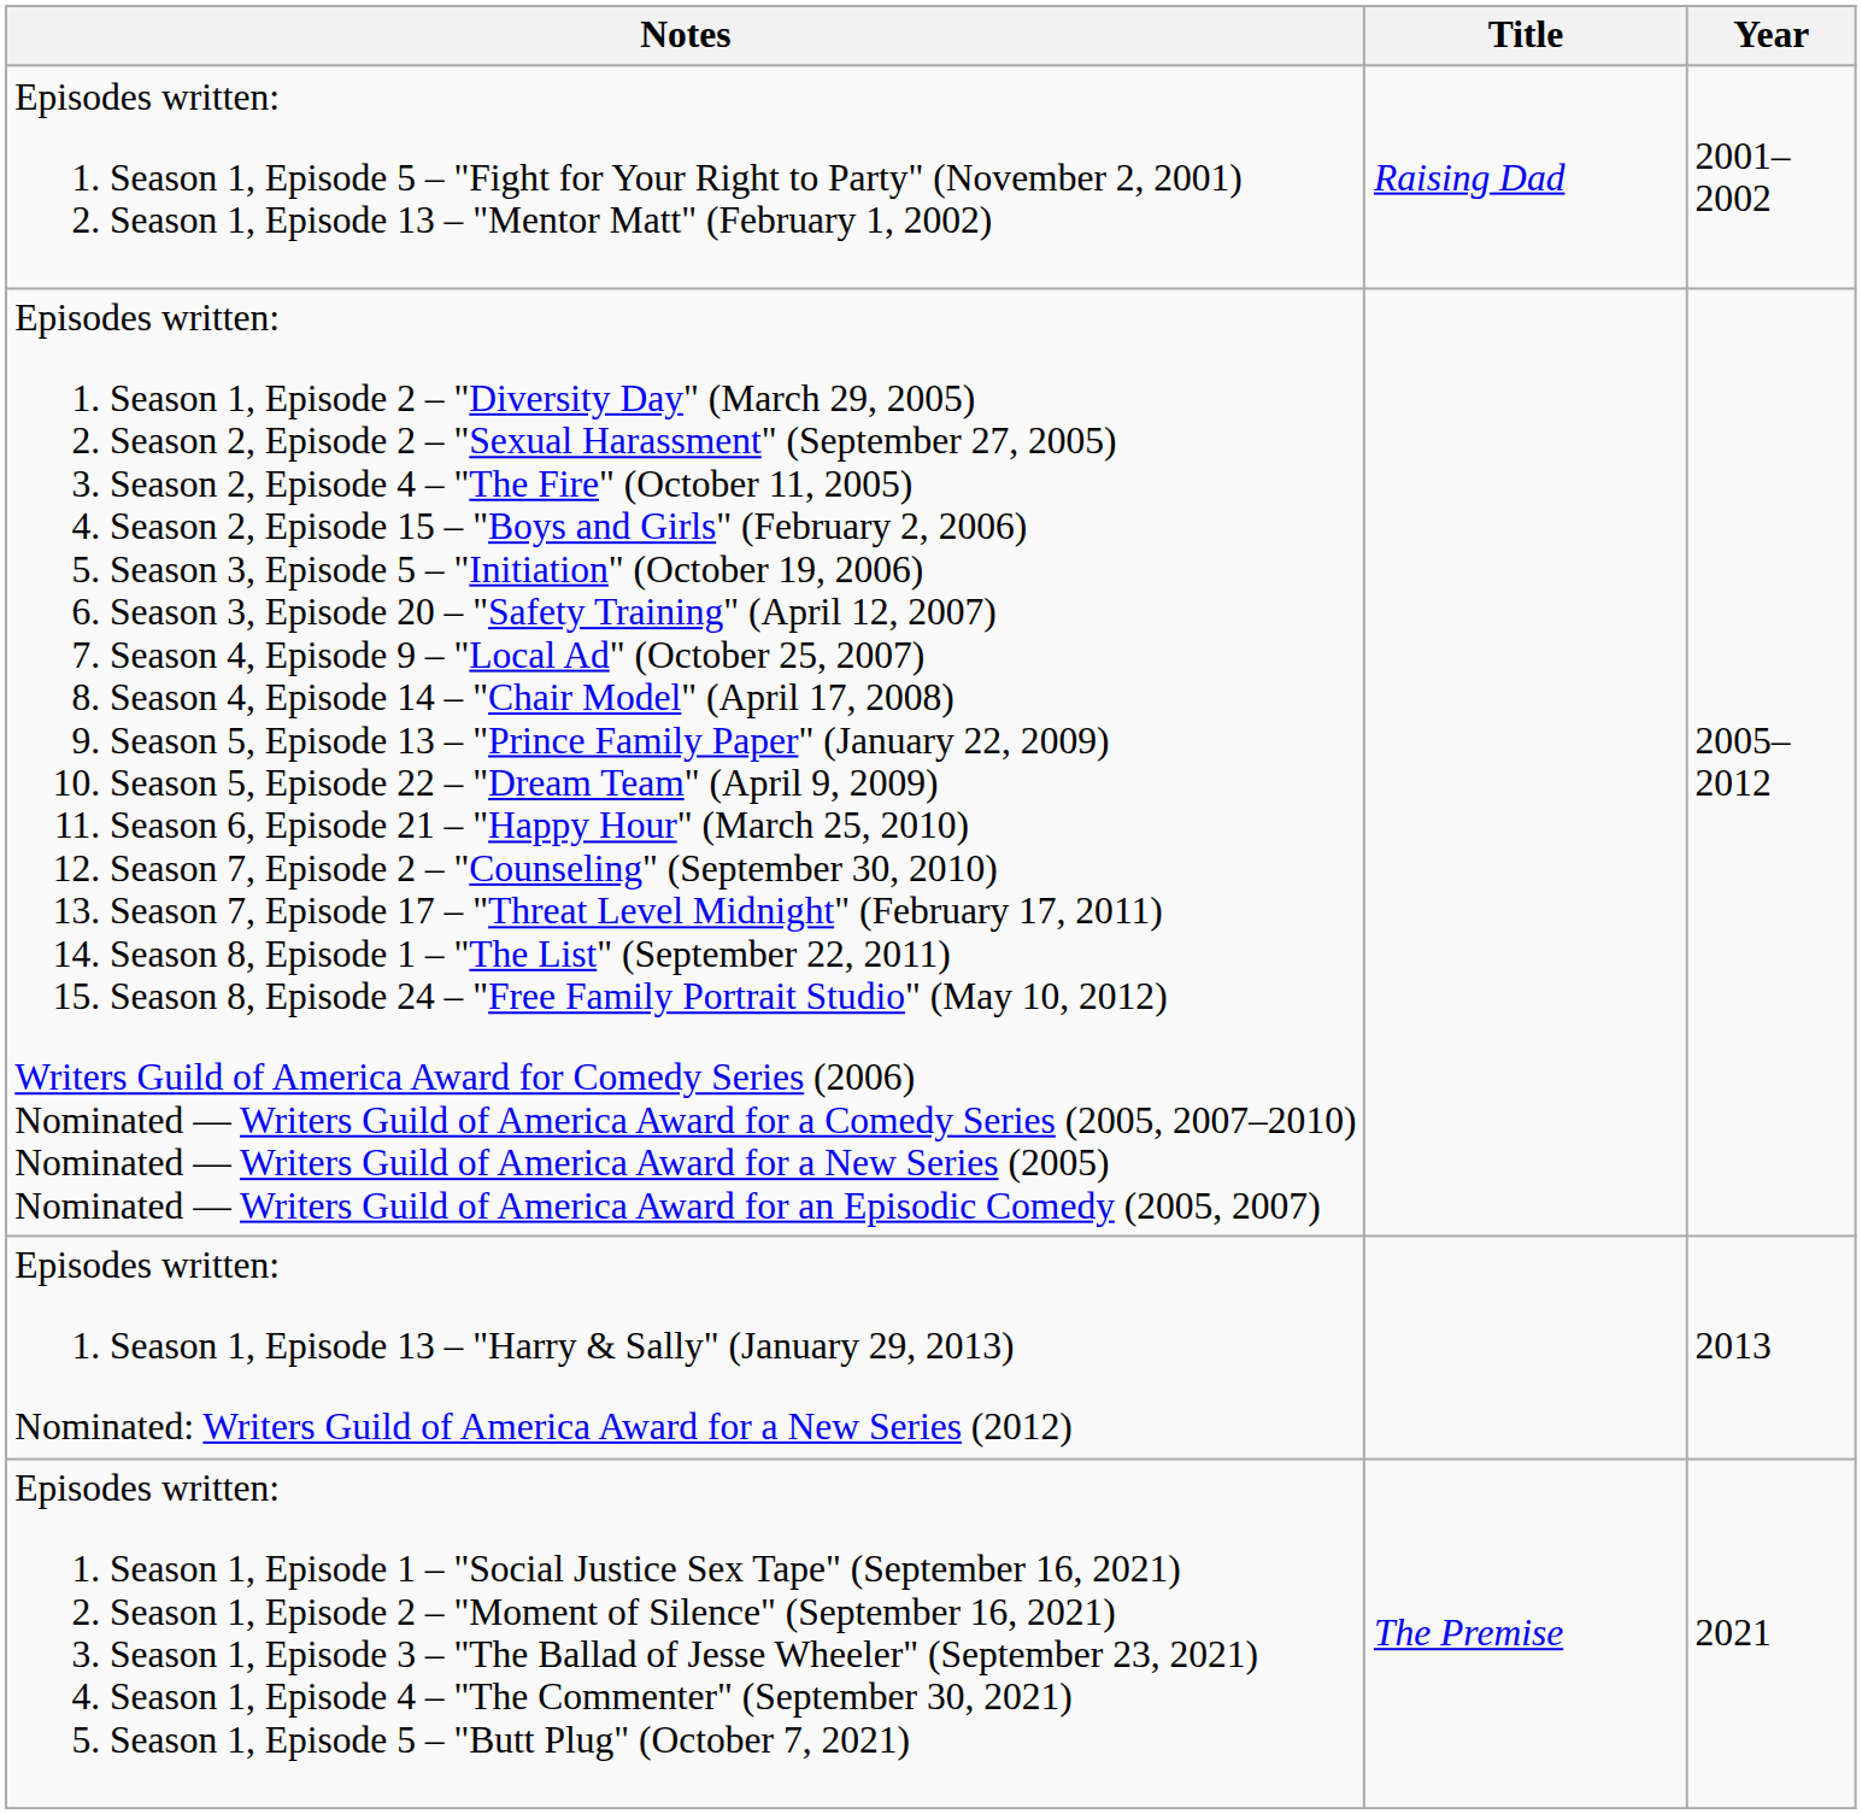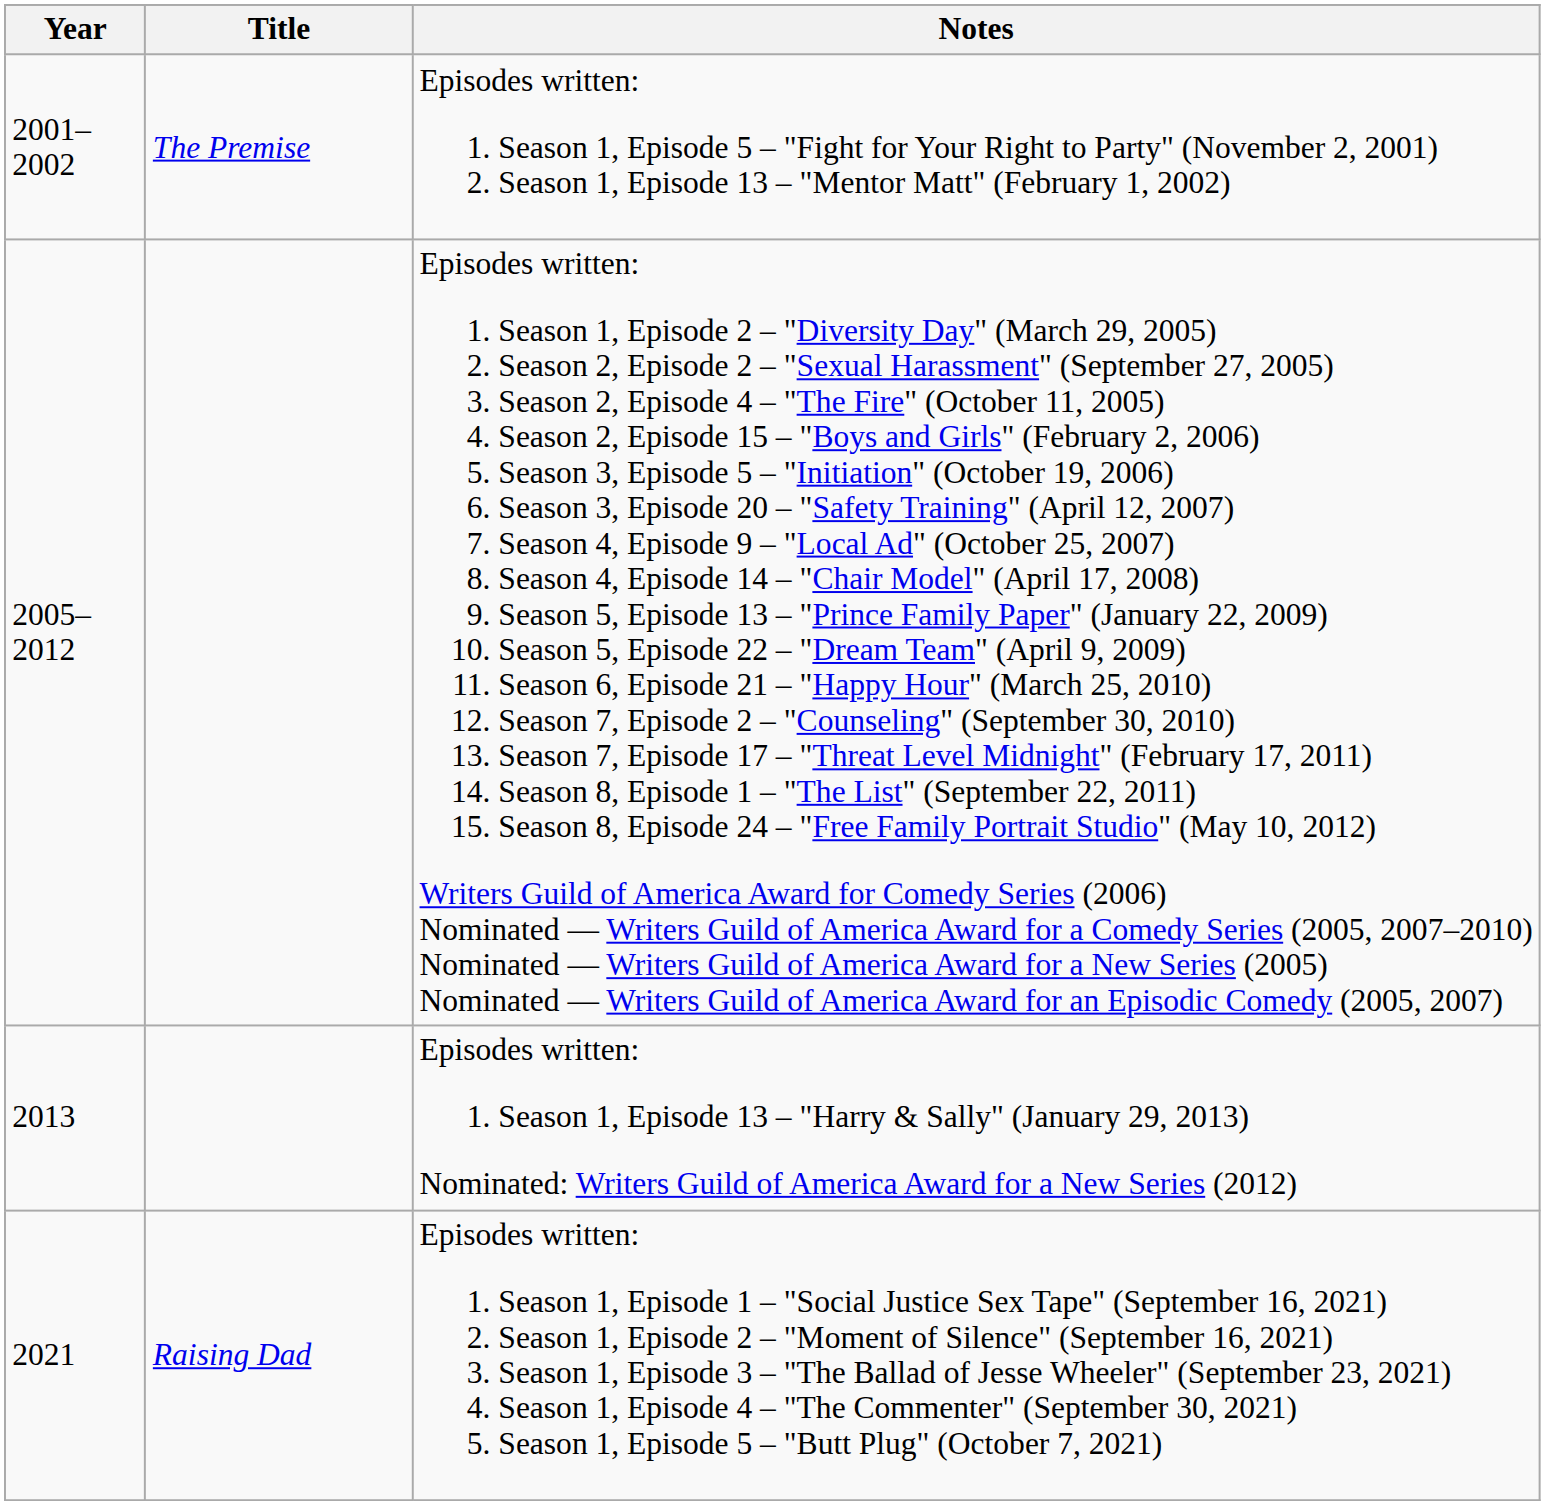columns swapped: Year <-> Notes
row 2 | Title: Raising Dad -> The Premise
row 5 | Title: The Premise -> Raising Dad
